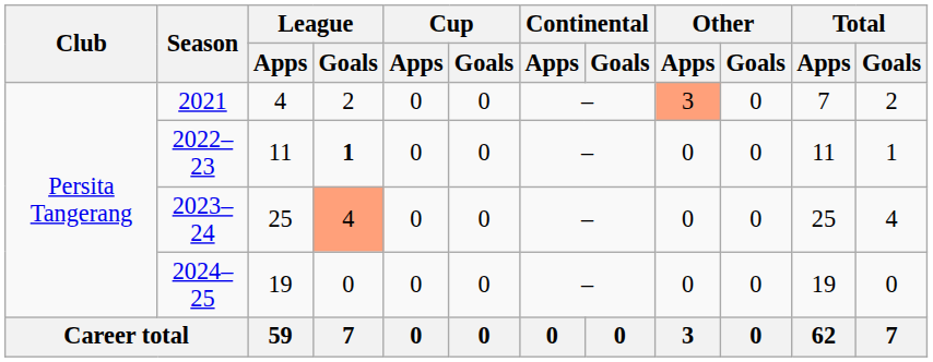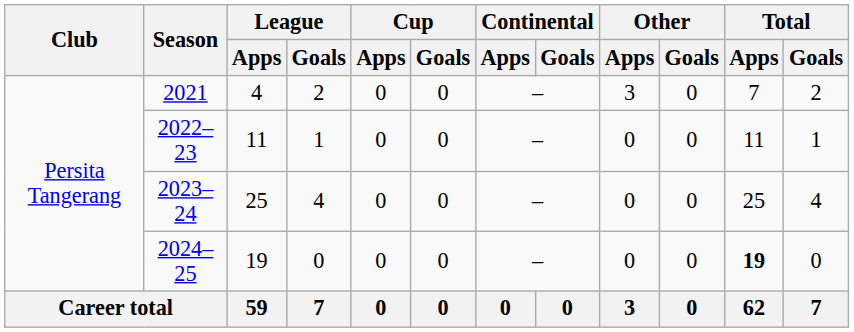2021 | Other / Apps: lightsalmon background -> no background
2022–23 | League / Goals: bold -> normal
2023–24 | League / Goals: lightsalmon background -> no background
2024–25 | Total / Apps: normal -> bold
